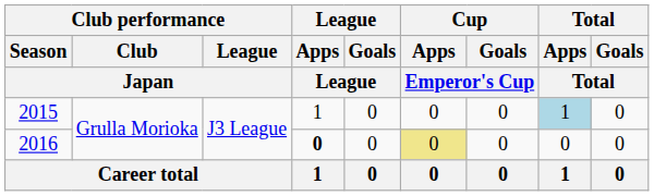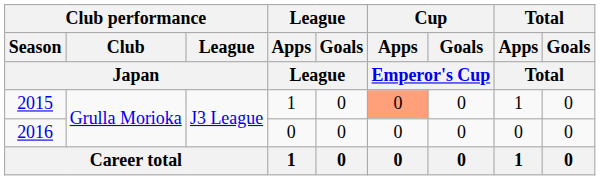2015 | Cup / Apps / Emperor's Cup: no background -> lightsalmon background
2015 | Total / Apps / Total: lightblue background -> no background
2016 | League / Apps / League: bold -> normal
2016 | Cup / Apps / Emperor's Cup: khaki background -> no background
